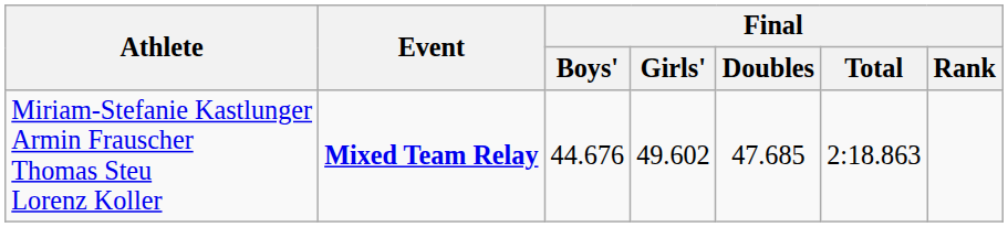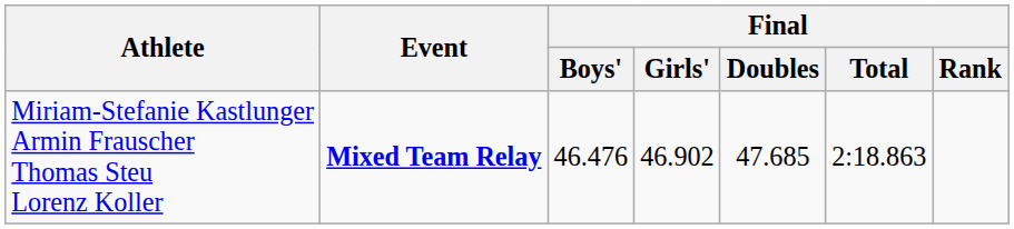row 3 | Final / Boys': 44.676 -> 46.476
row 3 | Final / Girls': 49.602 -> 46.902
